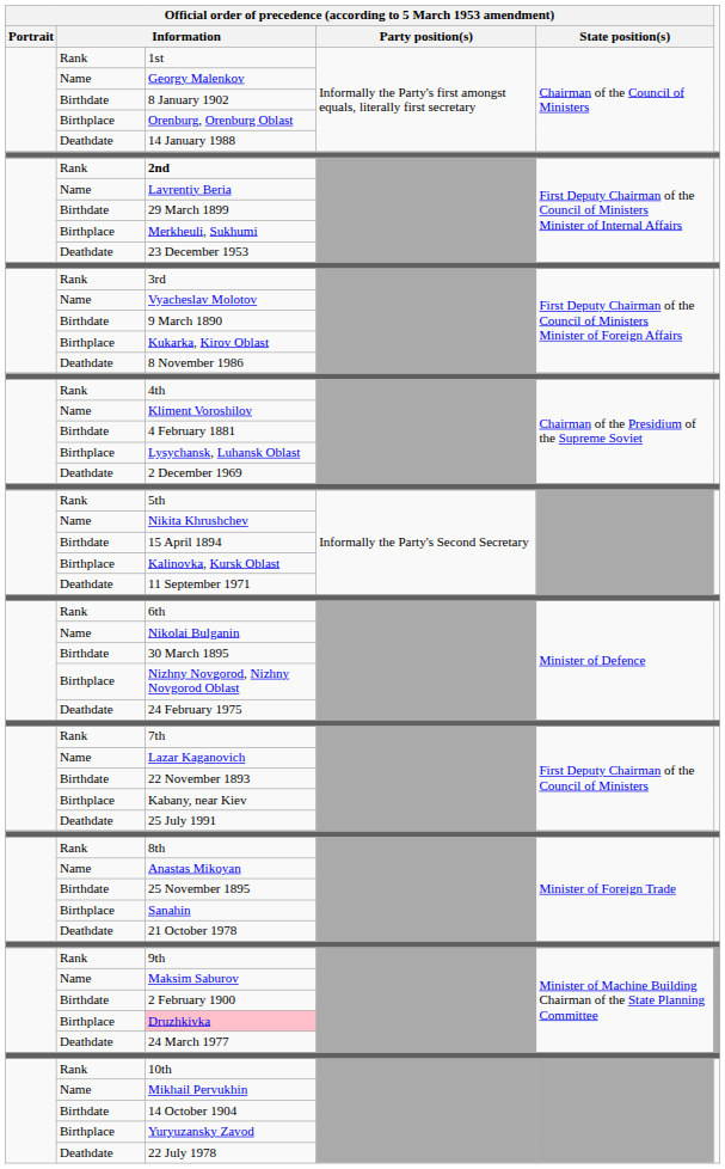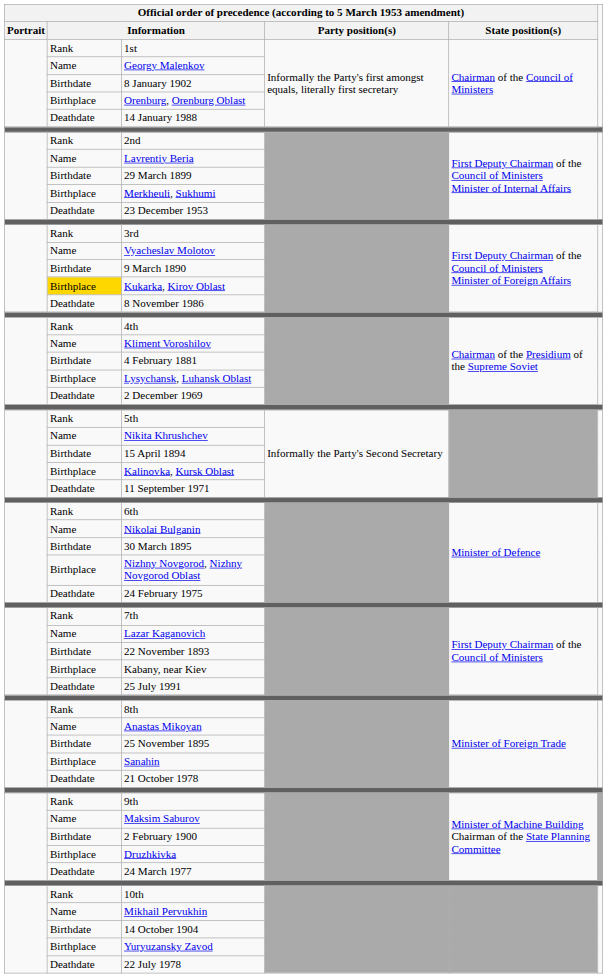2nd | column 3: bold -> normal
Kukarka, Kirov Oblast | column 2: no background -> gold background
Druzhkivka | column 3: pink background -> no background
